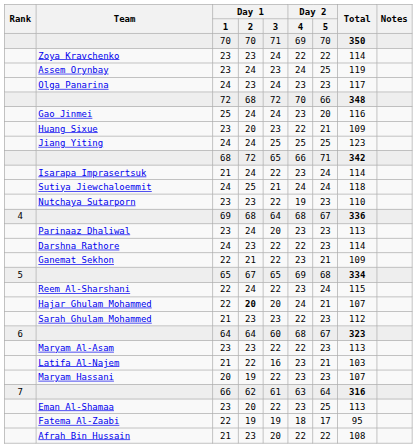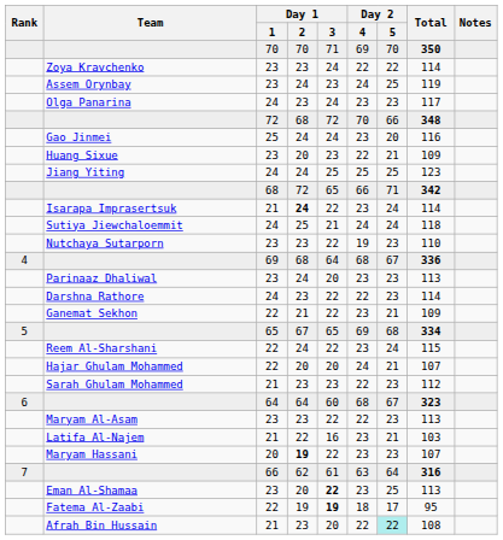Isarapa Imprasertsuk | Day 1 / 2: normal -> bold
Hajar Ghulam Mohammed | Day 1 / 2: bold -> normal
Maryam Hassani | Day 1 / 2: normal -> bold
Eman Al-Shamaa | Day 1 / 3: normal -> bold
Fatema Al-Zaabi | Day 1 / 3: normal -> bold
Afrah Bin Hussain | Day 2 / 5: no background -> paleturquoise background
